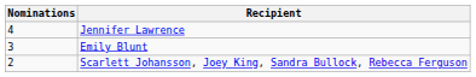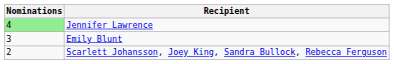Jennifer Lawrence | Nominations: no background -> lightgreen background
